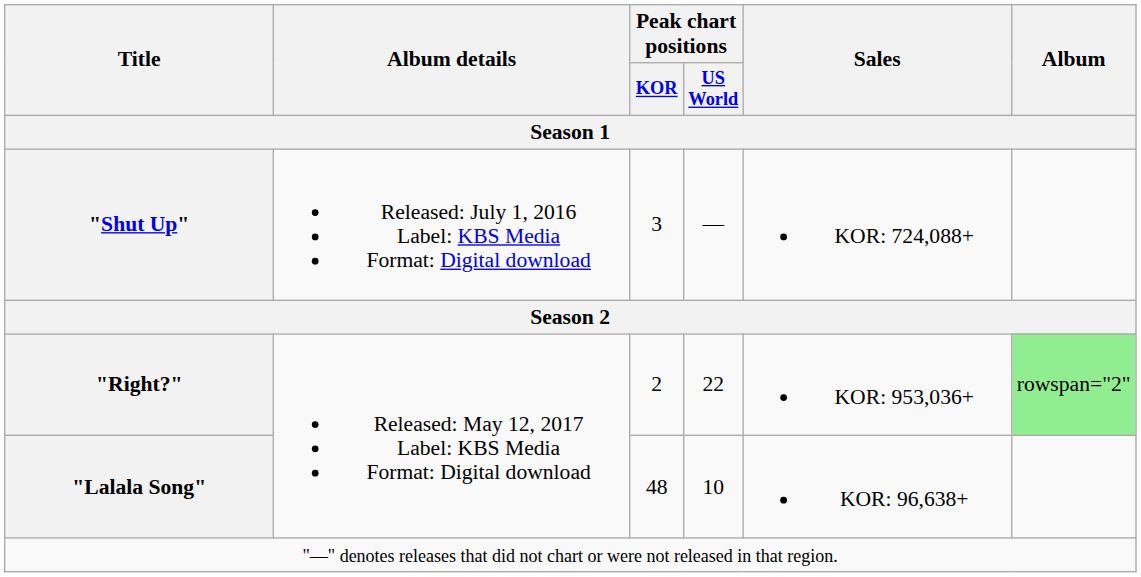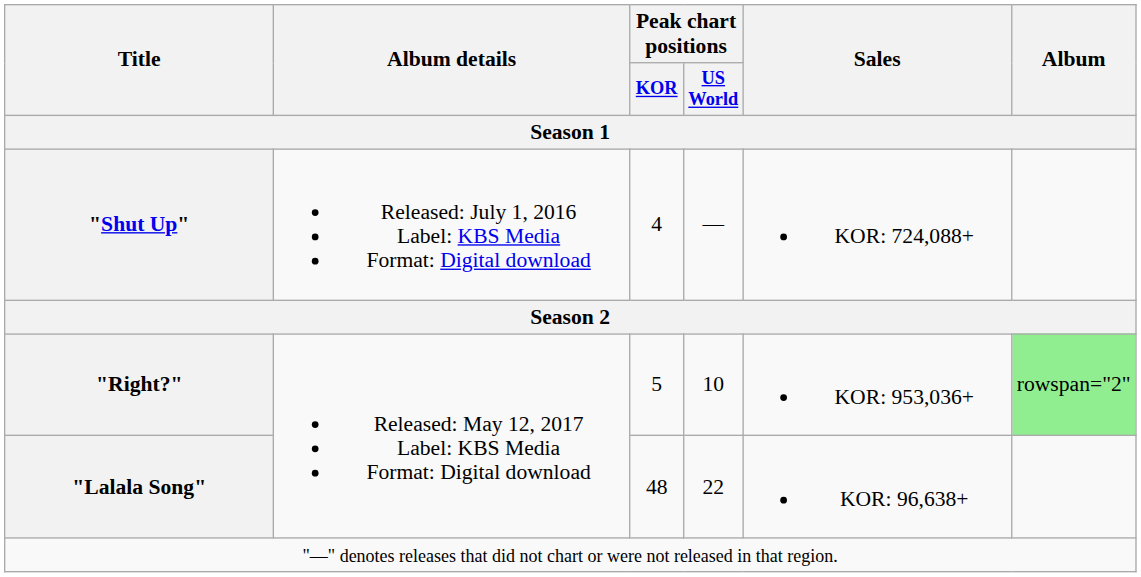"Shut Up" | Peak chart positions / KOR / Season 1: 3 -> 4
"Right?" | Peak chart positions / KOR / Season 1: 2 -> 5
"Right?" | Peak chart positions / US World / Season 1: 22 -> 10
"Lalala Song" | Peak chart positions / US World / Season 1: 10 -> 22
